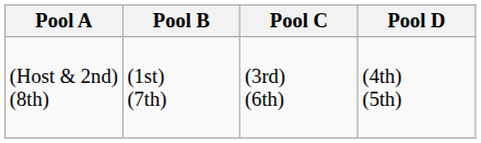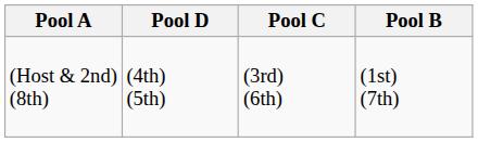columns swapped: Pool B <-> Pool D
